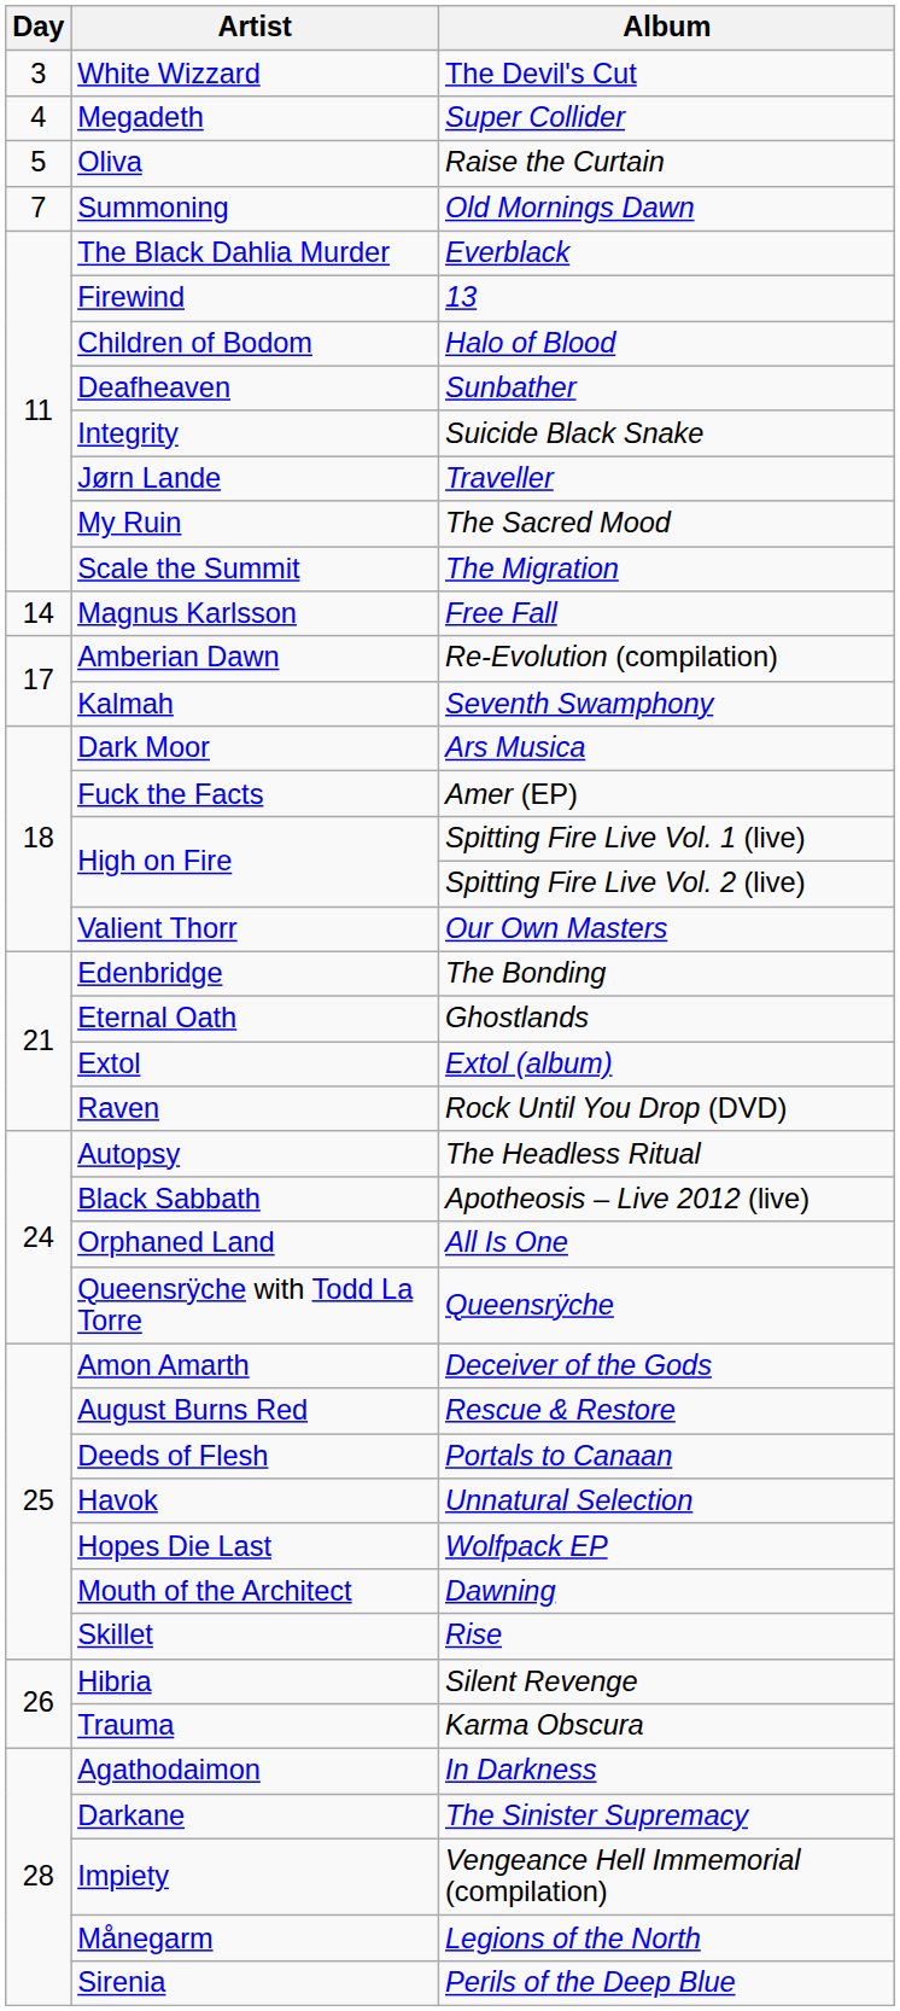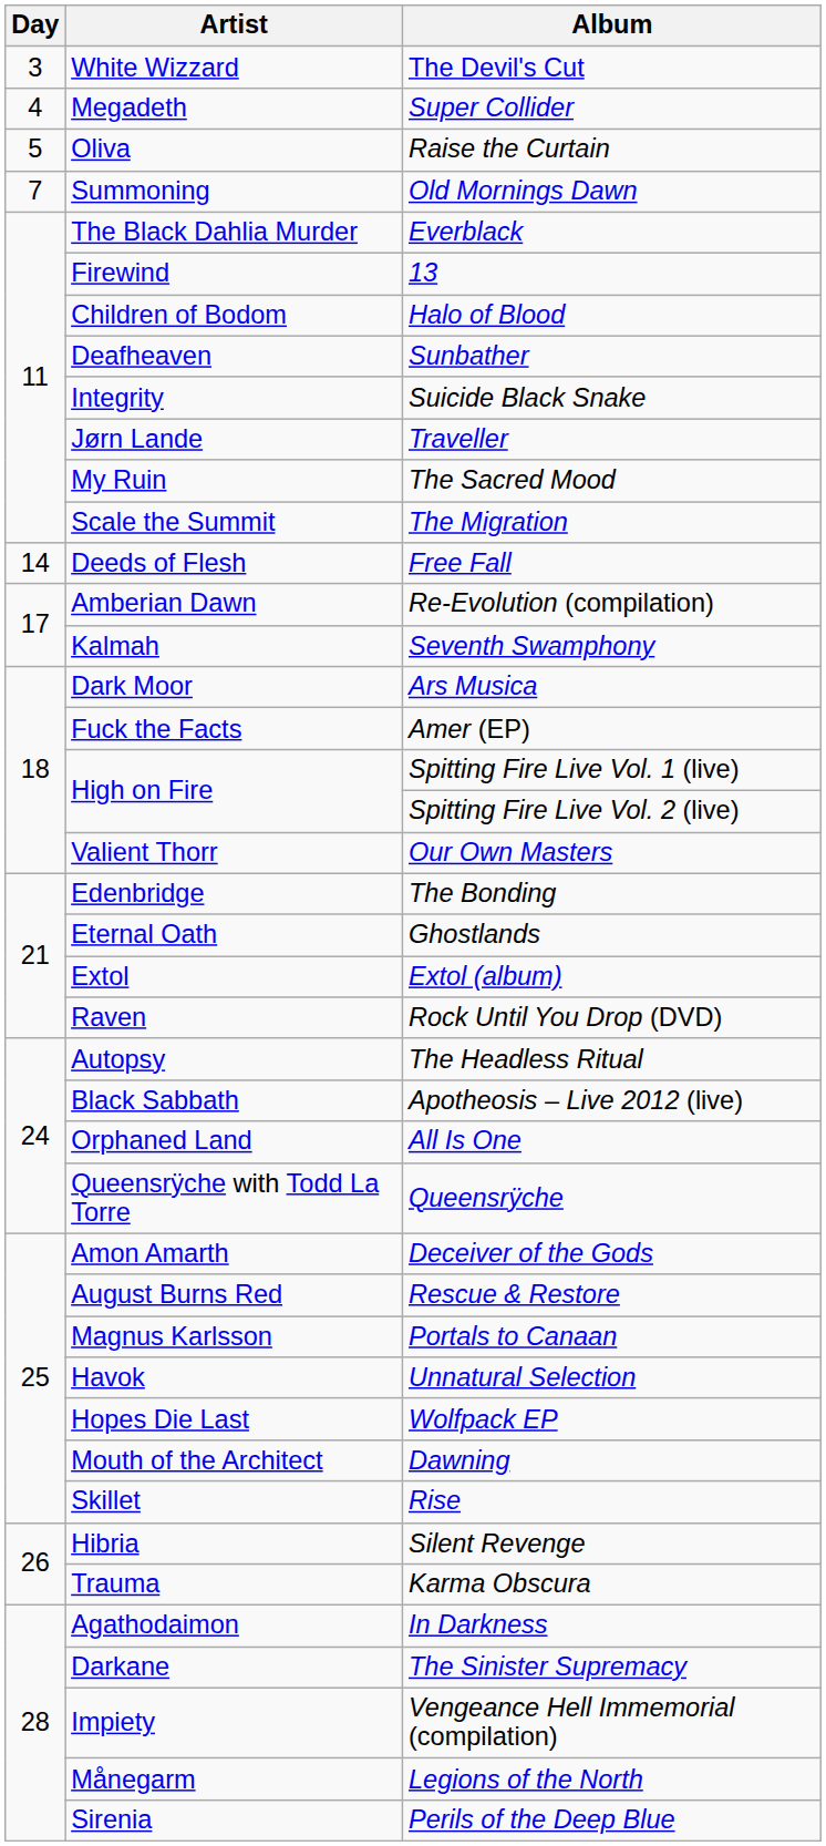Free Fall | Artist: Magnus Karlsson -> Deeds of Flesh
Portals to Canaan | Artist: Deeds of Flesh -> Magnus Karlsson
